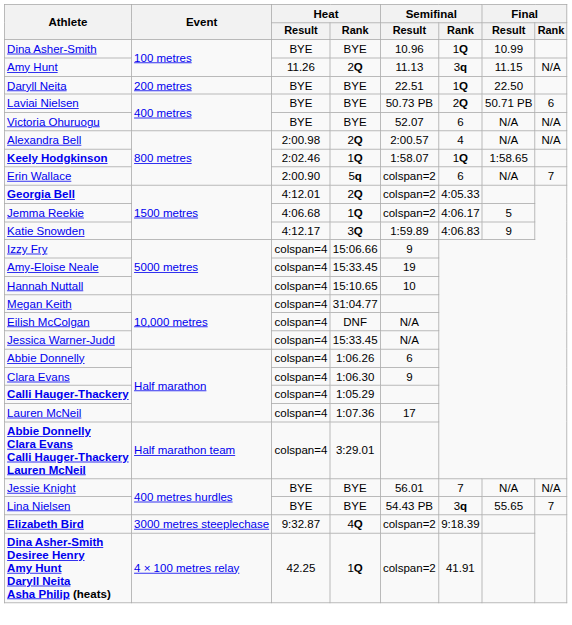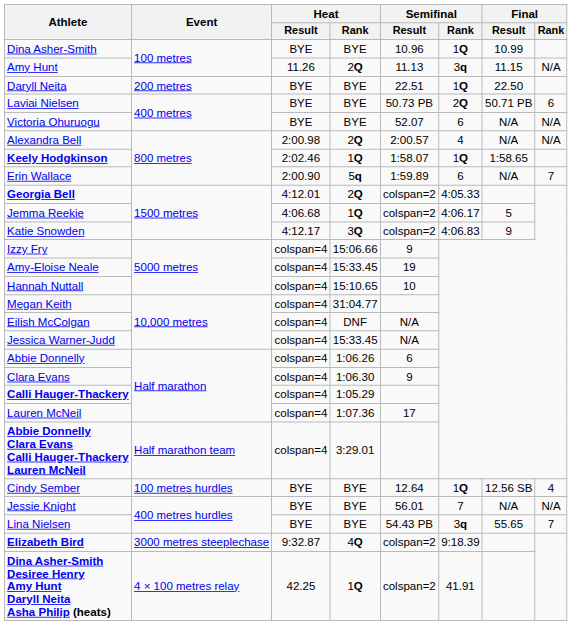Erin Wallace | Semifinal / Result: colspan=2 -> 1:59.89
Katie Snowden | Semifinal / Result: 1:59.89 -> colspan=2
+ row: Cindy Sember | 100 metres hurdles | BYE | BYE | 12.64 | 1Q | 12.56 SB | 4
